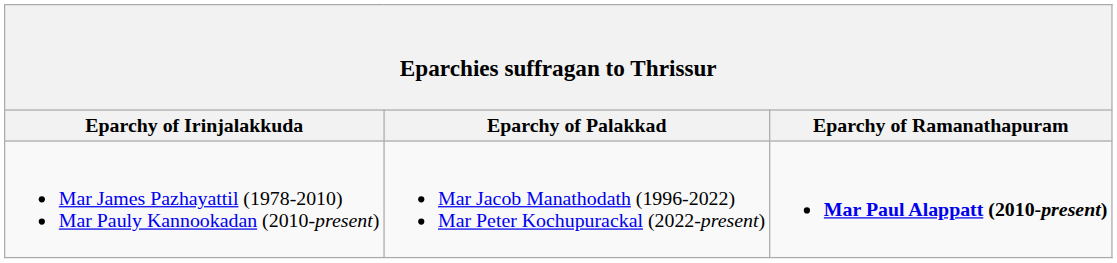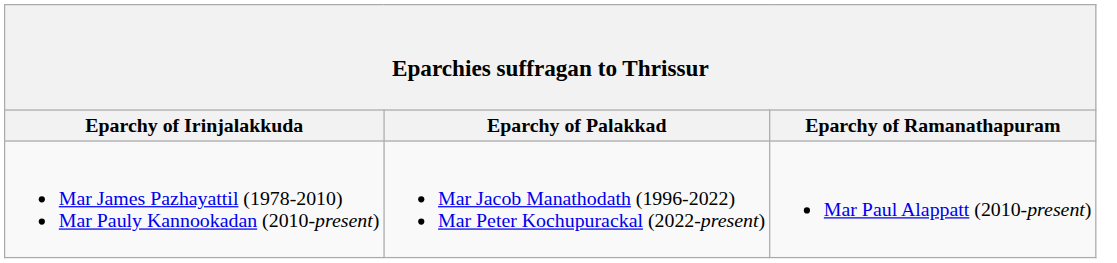row 3 | Eparchy of Ramanathapuram: bold -> normal
